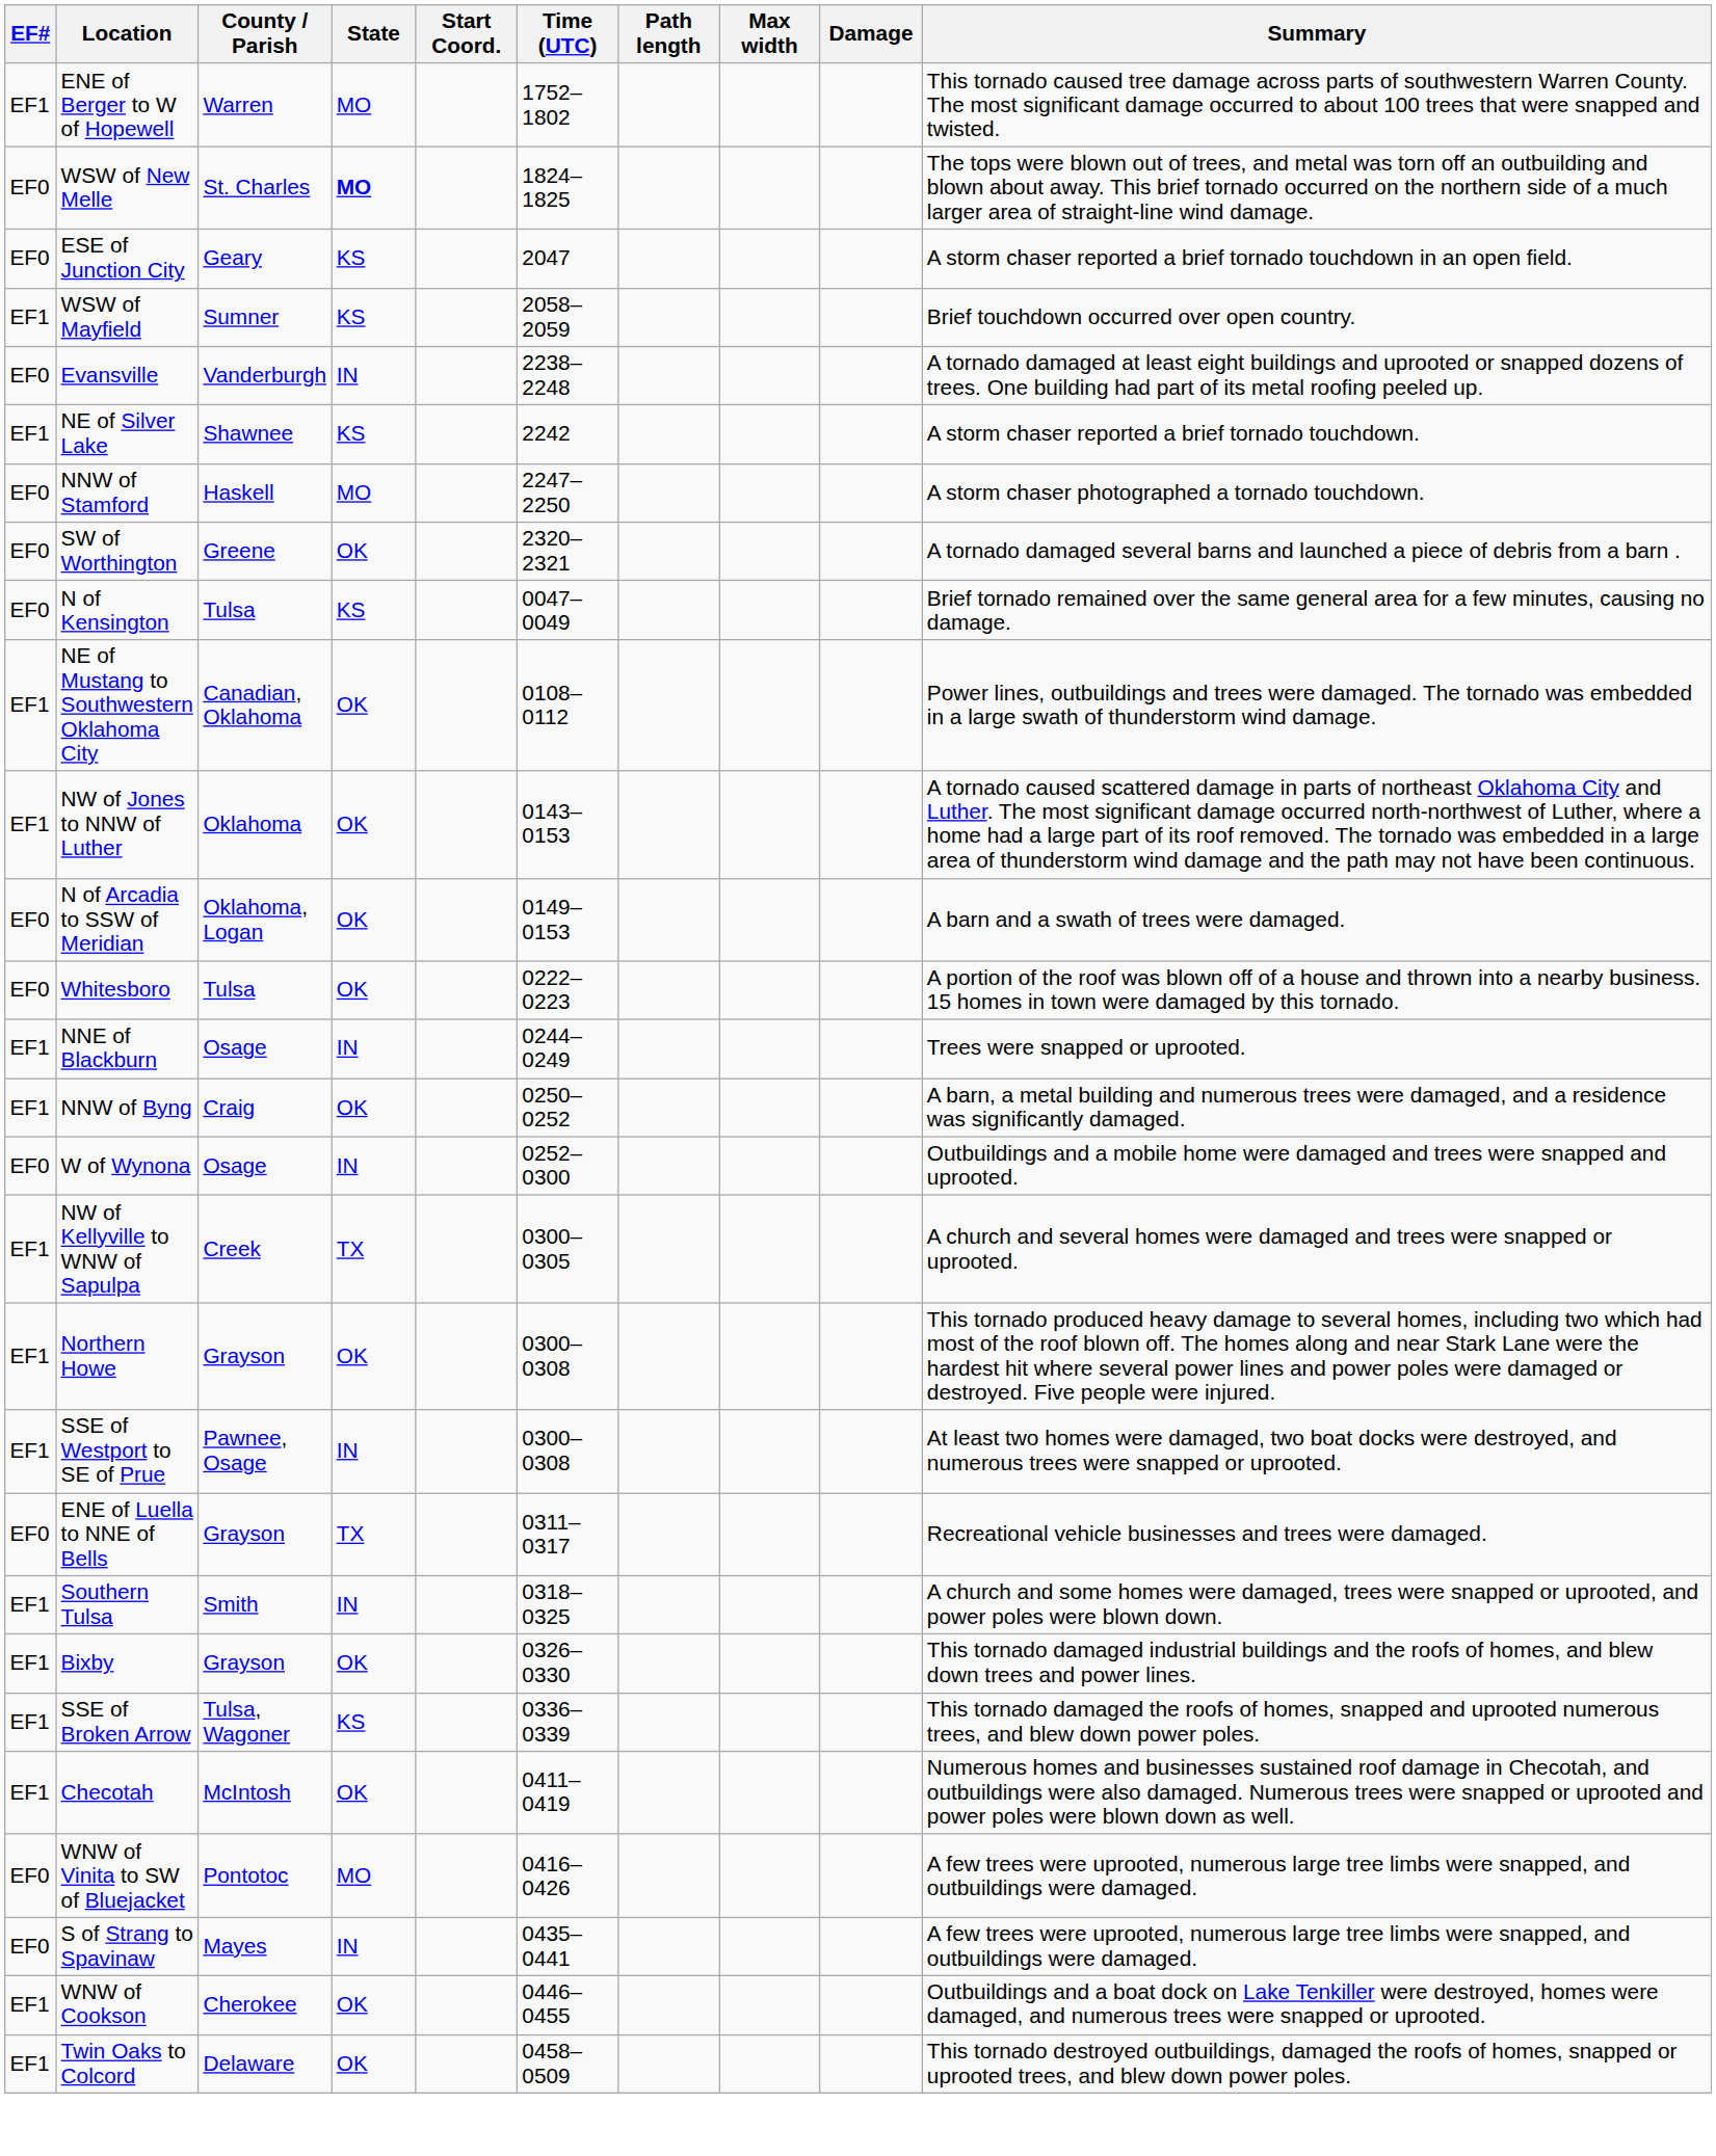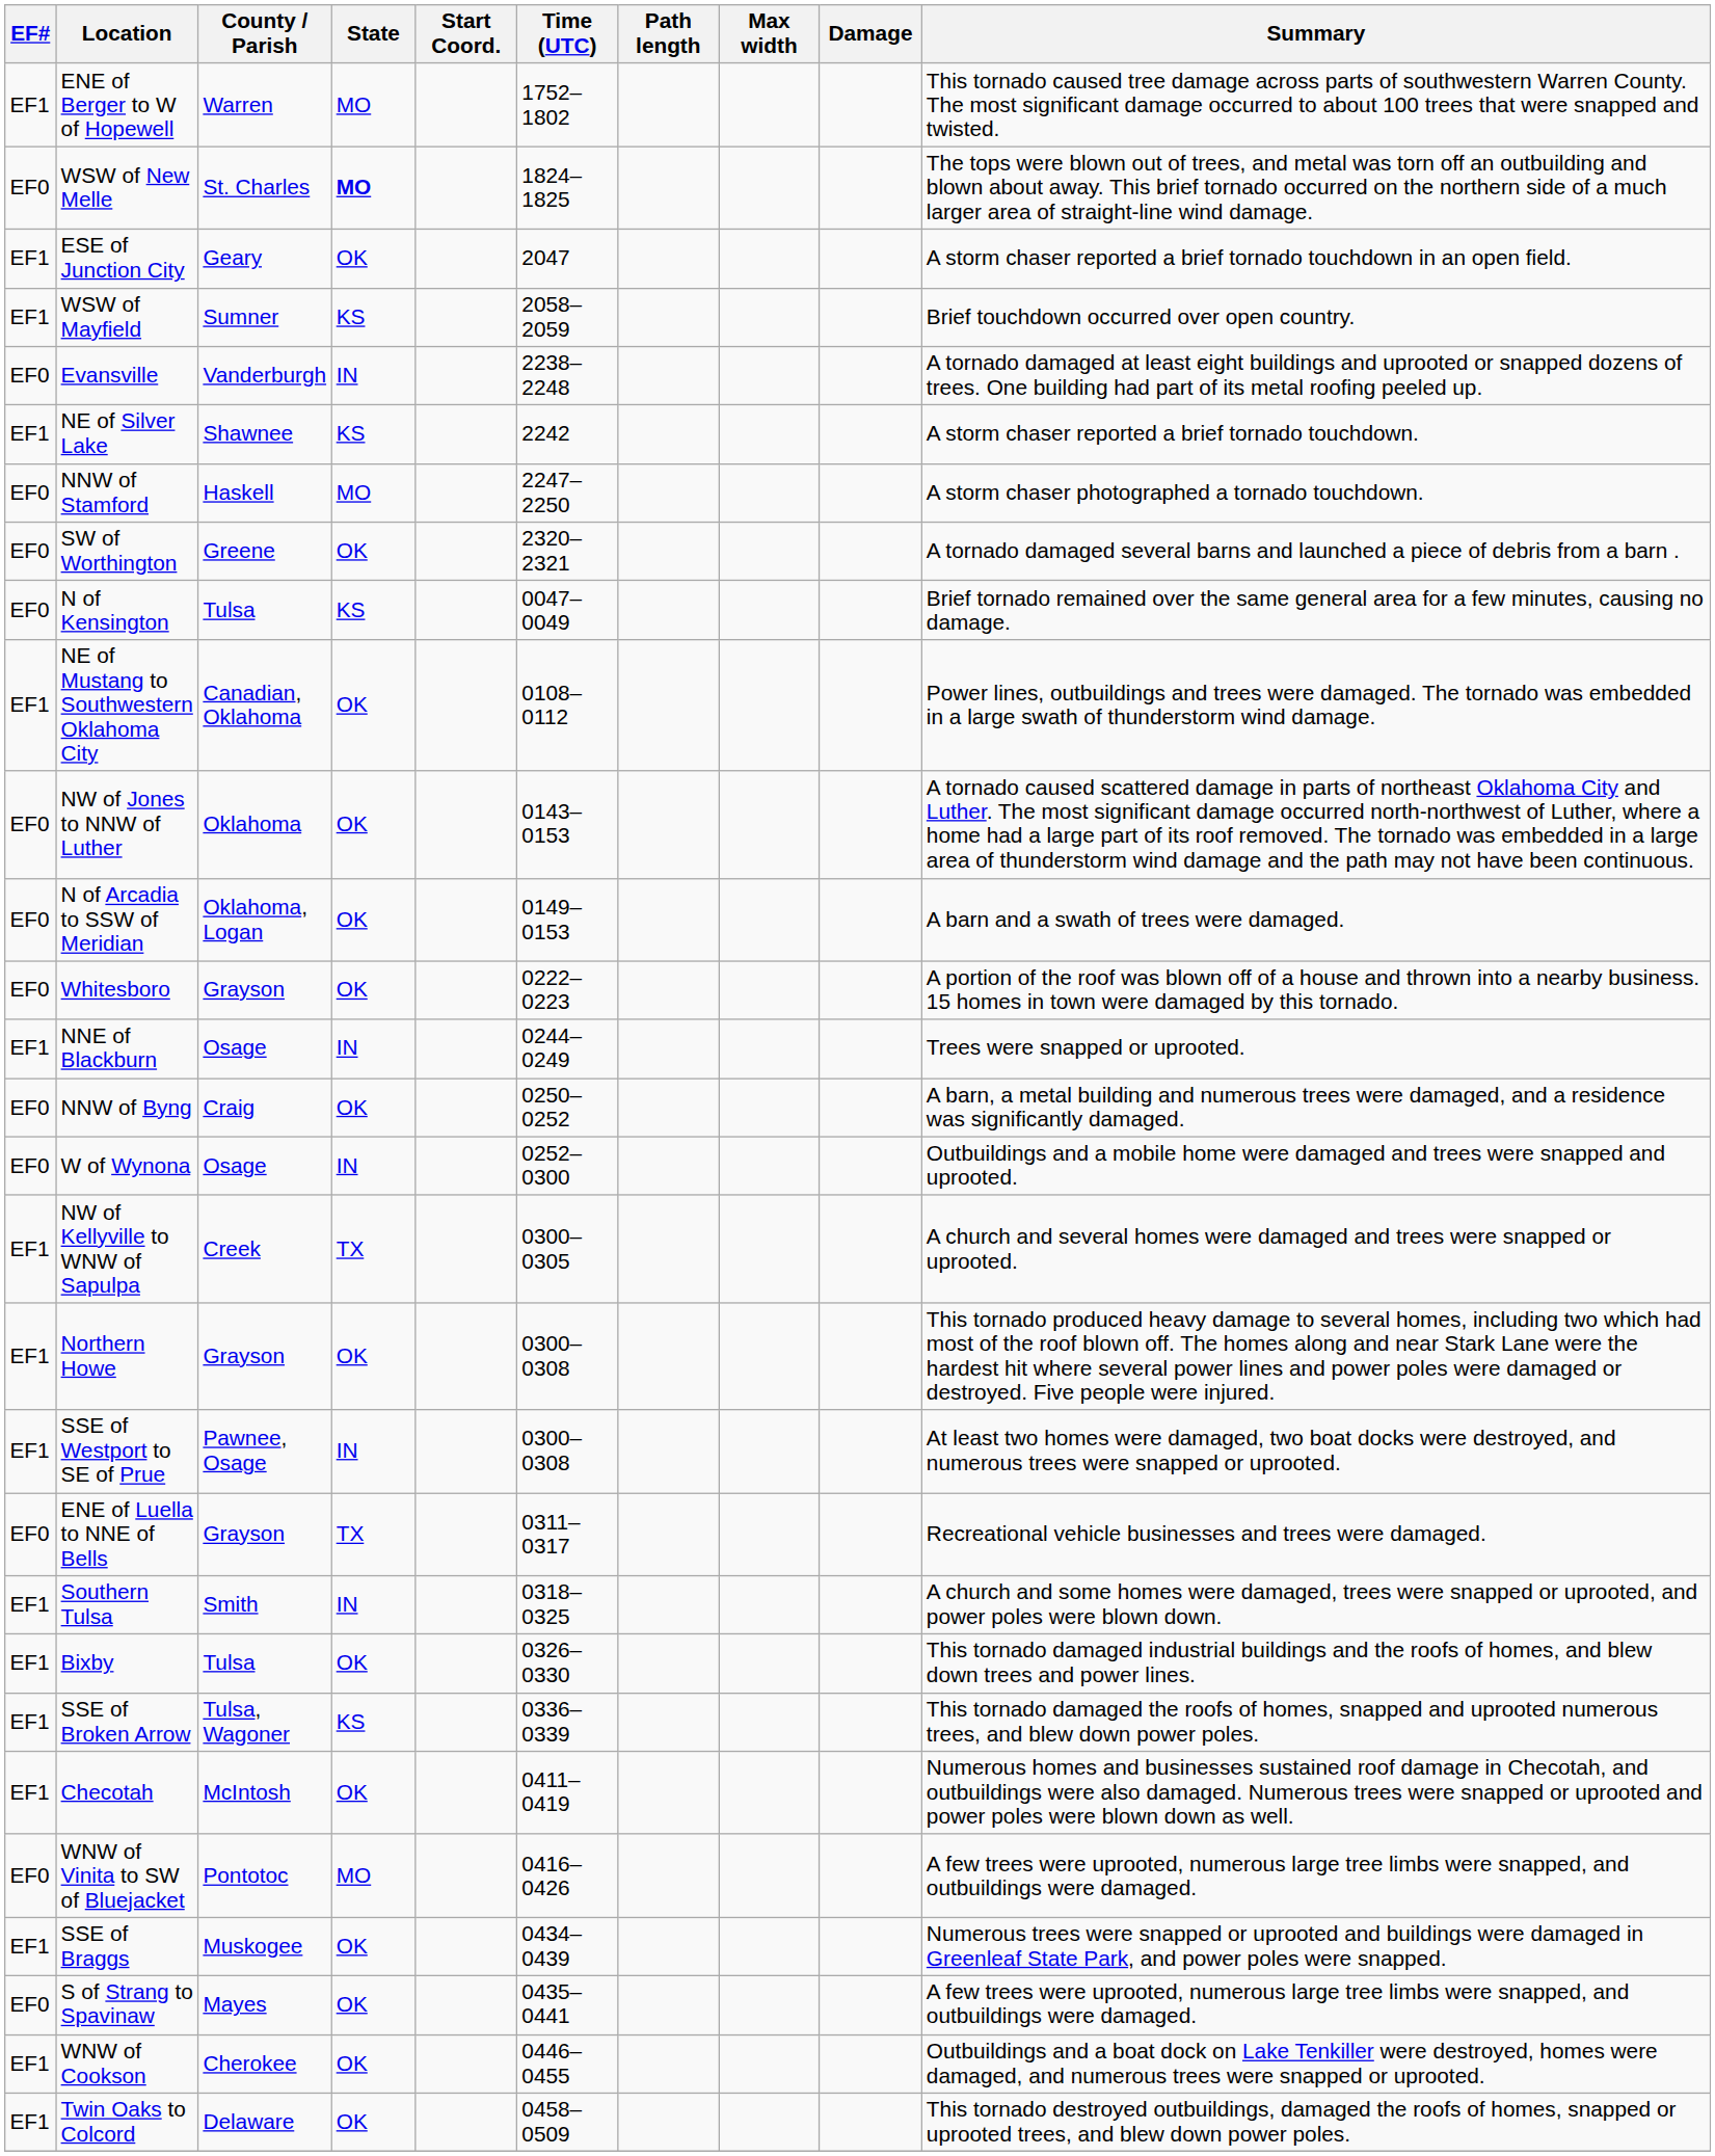ESE of Junction City | EF#: EF0 -> EF1
ESE of Junction City | State: KS -> OK
NW of Jones to NNW of Luther | EF#: EF1 -> EF0
Whitesboro | County / Parish: Tulsa -> Grayson
NNW of Byng | EF#: EF1 -> EF0
Bixby | County / Parish: Grayson -> Tulsa
+ row: EF1 | SSE of Braggs | Muskogee | OK | 0434–0439 | Numerous trees were snapped or uprooted and buildings were damaged in Greenleaf State Park, and power poles were snapped.
S of Strang to Spavinaw | State: IN -> OK
